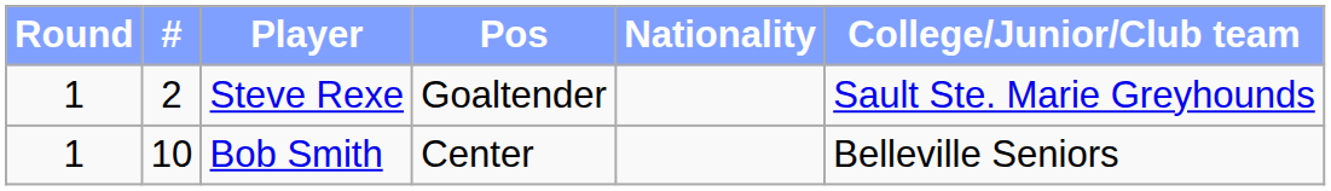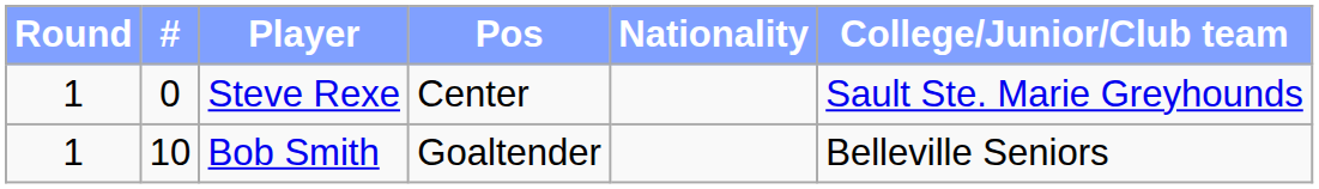Steve Rexe | #: 2 -> 0
Steve Rexe | Pos: Goaltender -> Center
Bob Smith | Pos: Center -> Goaltender
